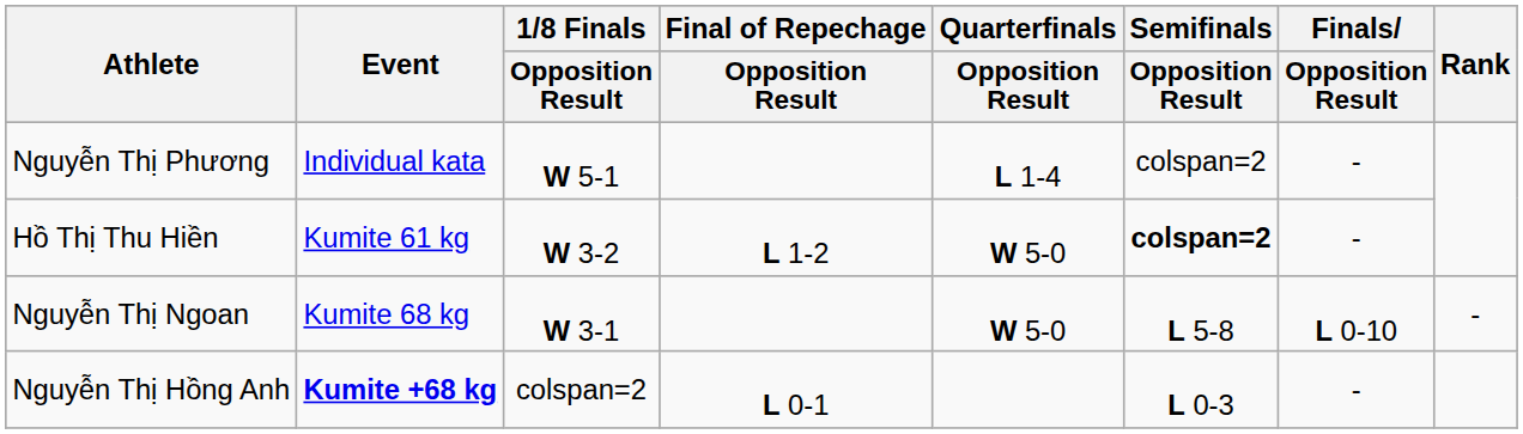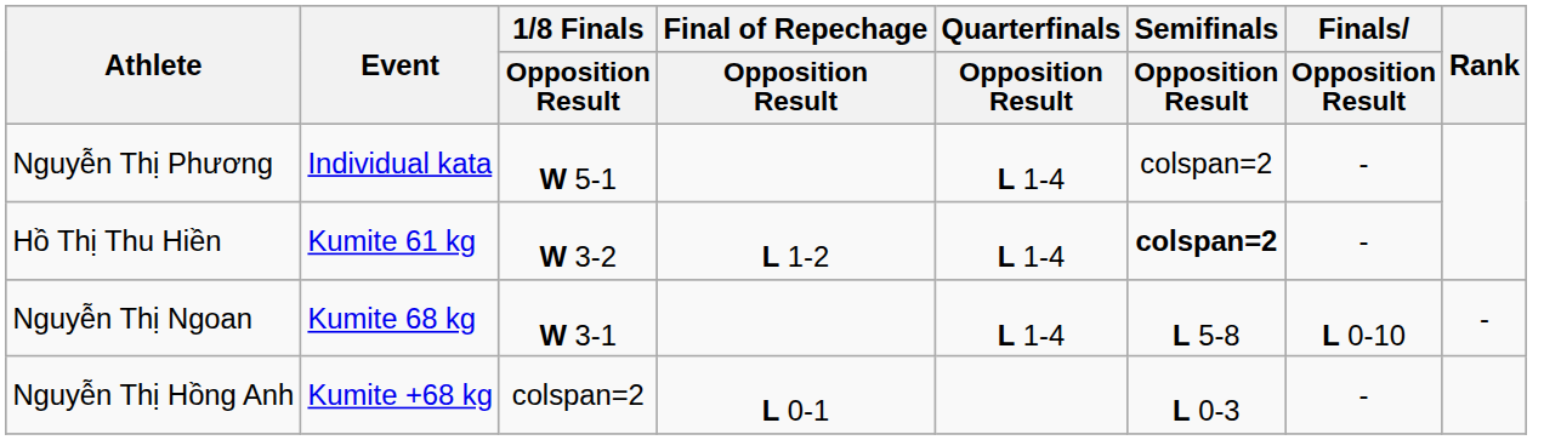Hồ Thị Thu Hiền | Quarterfinals / Opposition Result: W 5-0 -> L 1-4
Nguyễn Thị Ngoan | Quarterfinals / Opposition Result: W 5-0 -> L 1-4
Nguyễn Thị Hồng Anh | Event: bold -> normal
